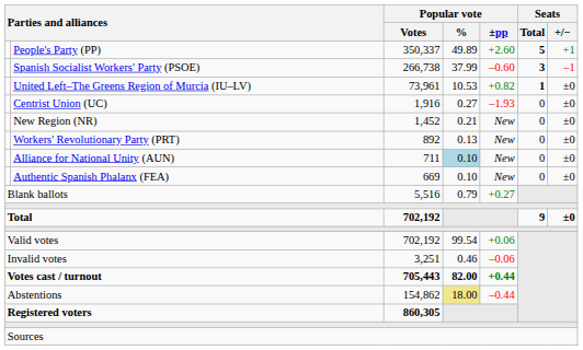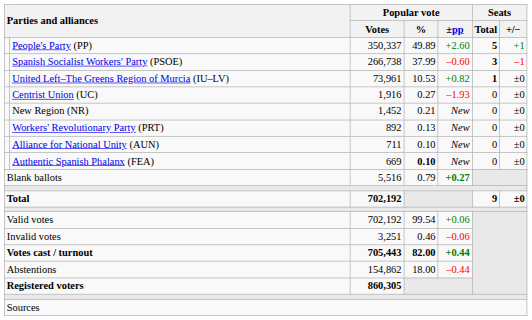Alliance for National Unity (AUN) | Popular vote / %: lightblue background -> no background
Authentic Spanish Phalanx (FEA) | Popular vote / %: normal -> bold
Blank ballots | Popular vote / ±pp: normal -> bold
Abstentions | Popular vote / %: khaki background -> no background
